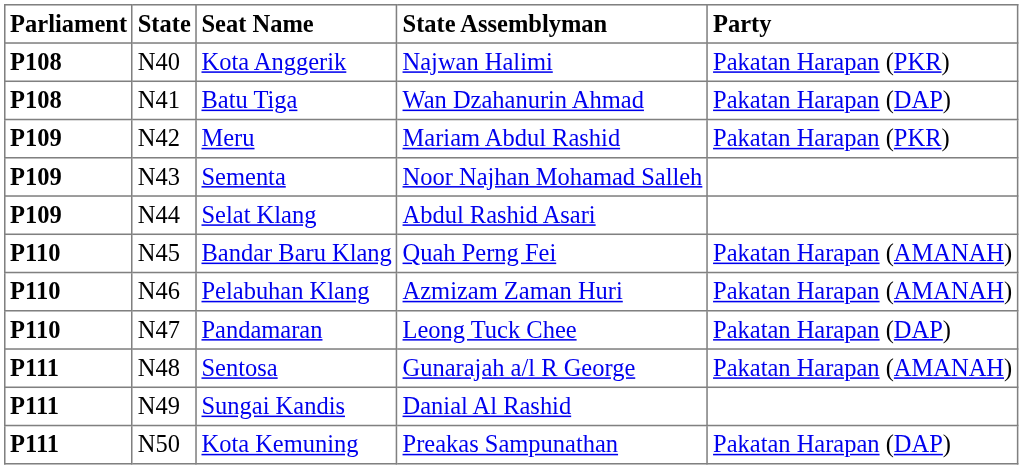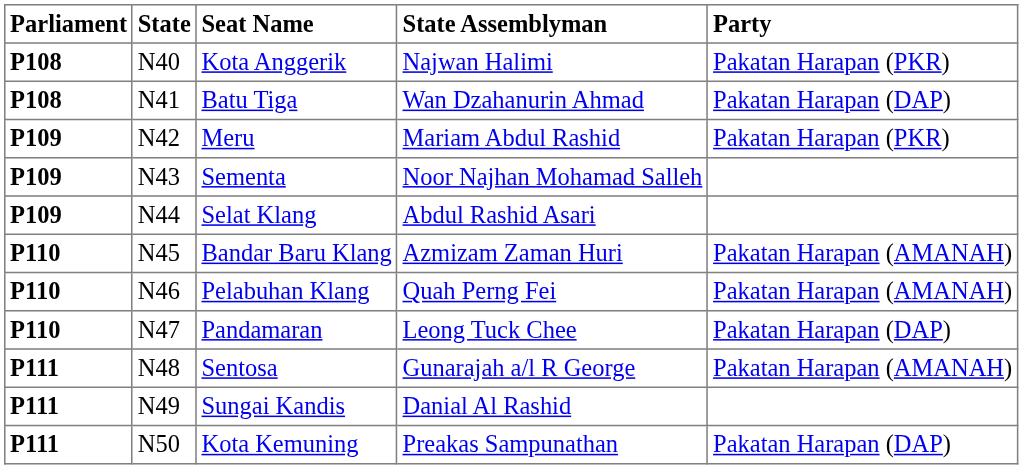Bandar Baru Klang | State Assemblyman: Quah Perng Fei -> Azmizam Zaman Huri
Pelabuhan Klang | State Assemblyman: Azmizam Zaman Huri -> Quah Perng Fei
